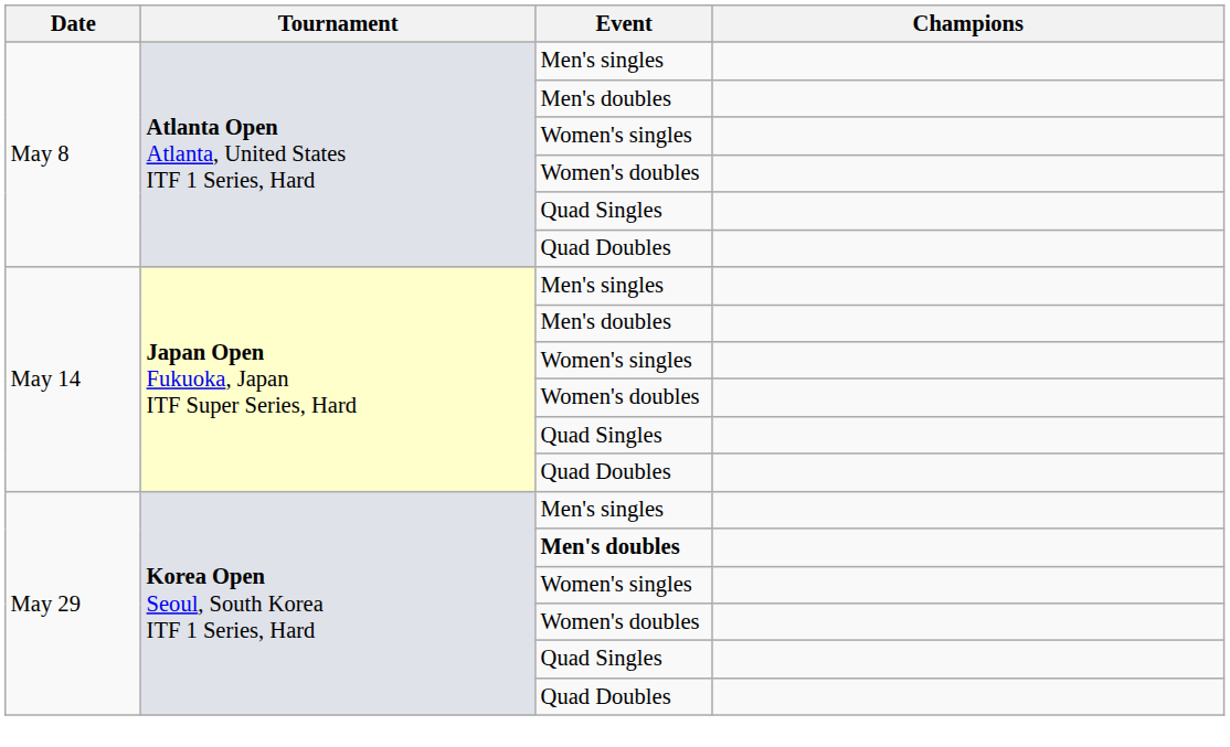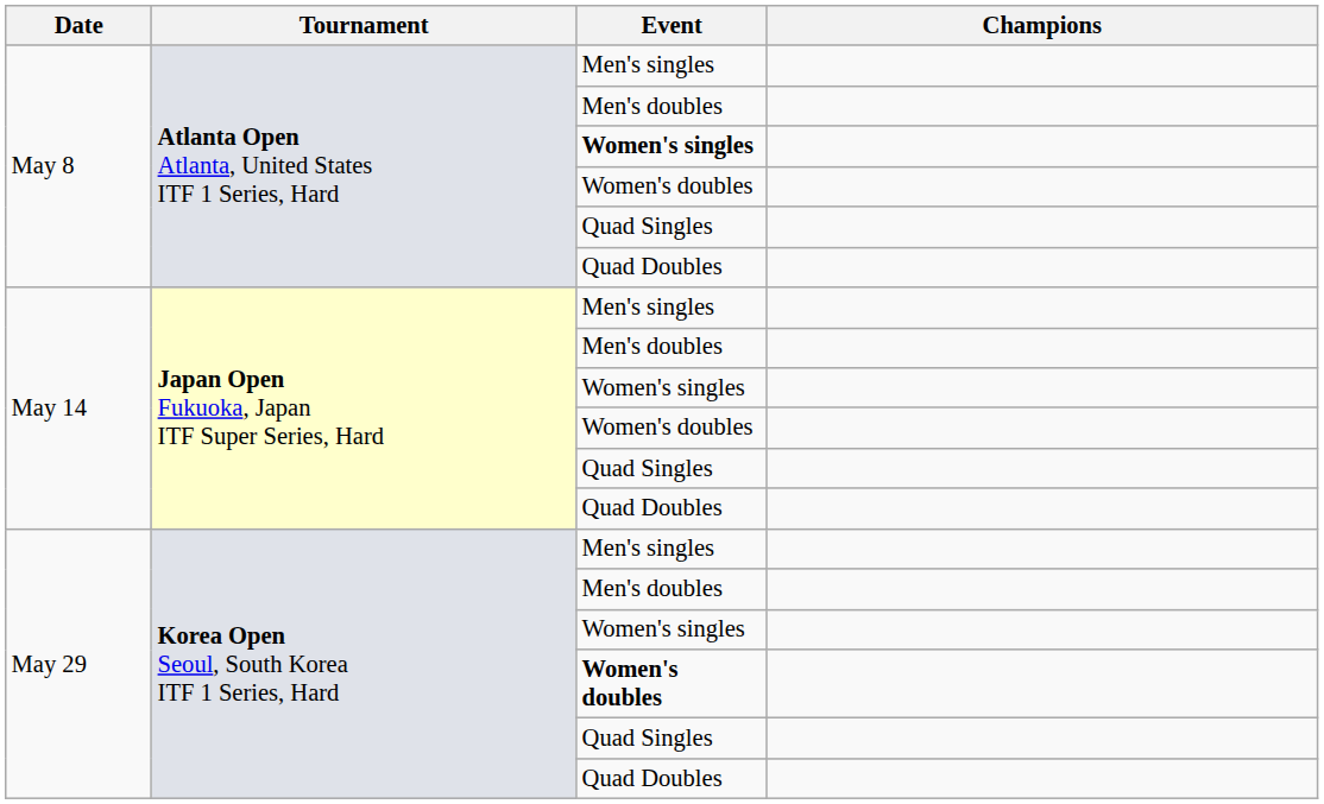May 8 / Women's singles | Event: normal -> bold
May 29 / Men's doubles | Event: bold -> normal
May 29 / Women's doubles | Event: normal -> bold
